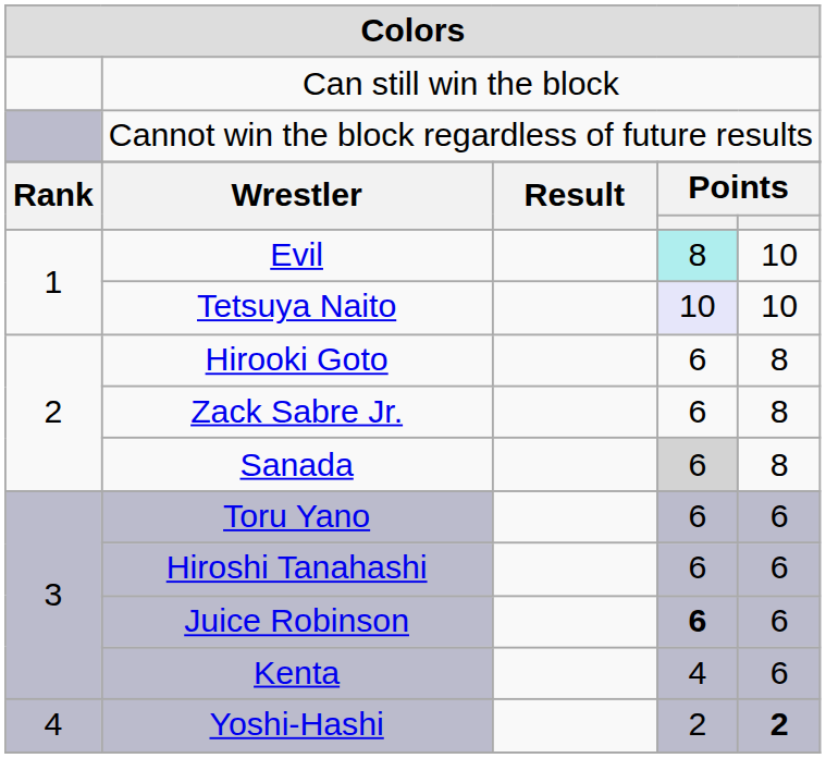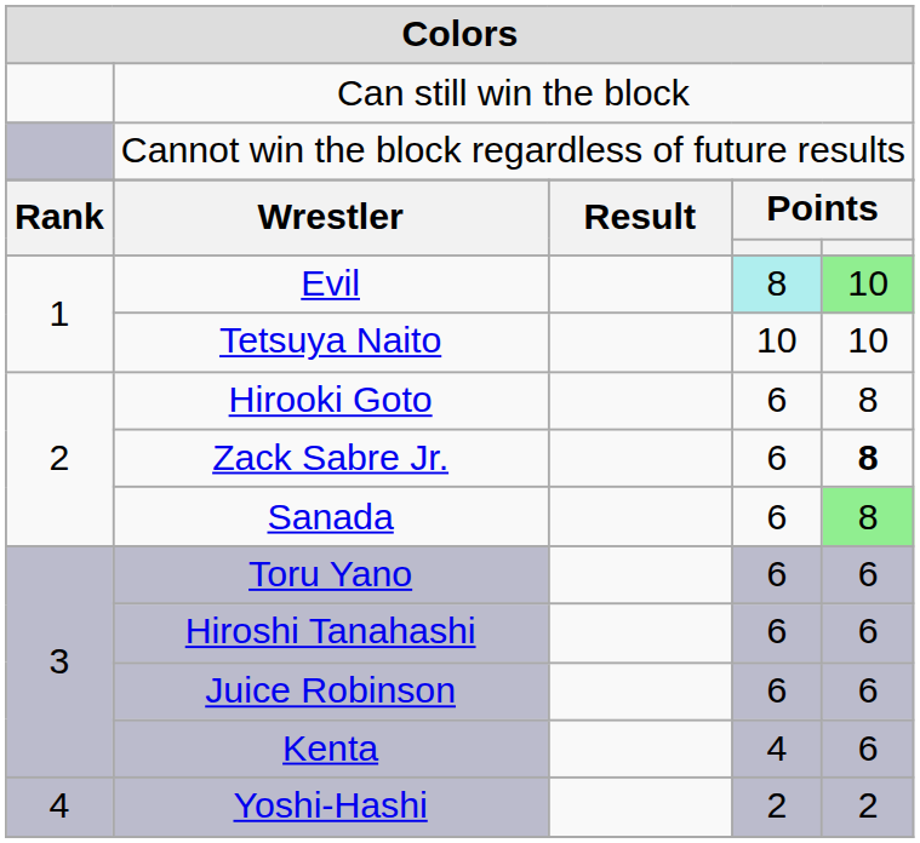Evil | column 5: no background -> lightgreen background
Tetsuya Naito | column 4: lavender background -> no background
Zack Sabre Jr. | column 5: normal -> bold
Sanada | column 4: lightgrey background -> no background
Sanada | column 5: no background -> lightgreen background
Juice Robinson | column 4: bold -> normal
Yoshi-Hashi | column 5: bold -> normal
